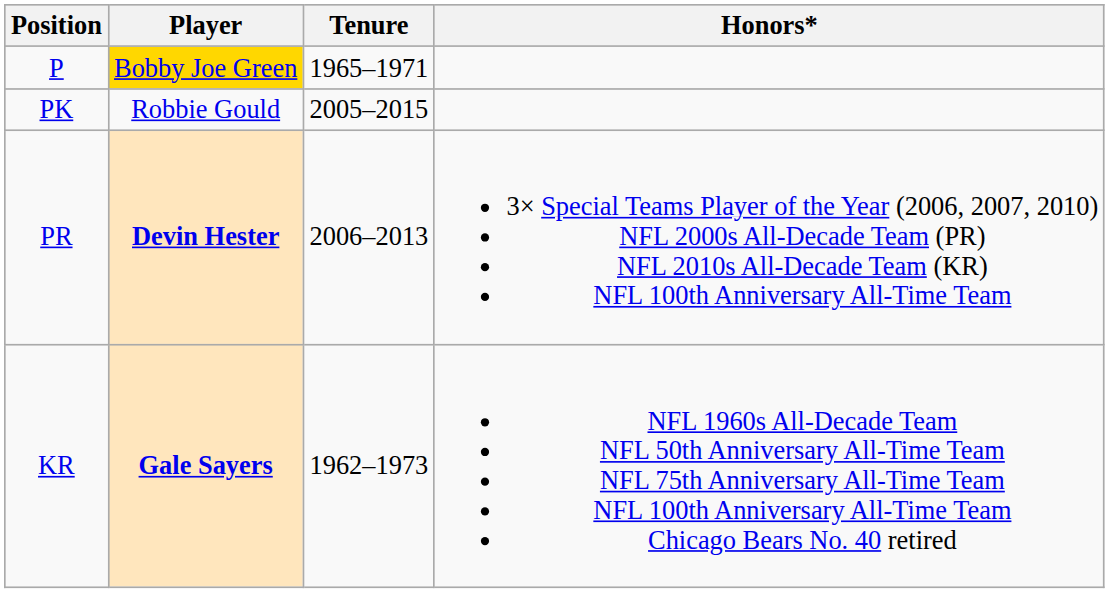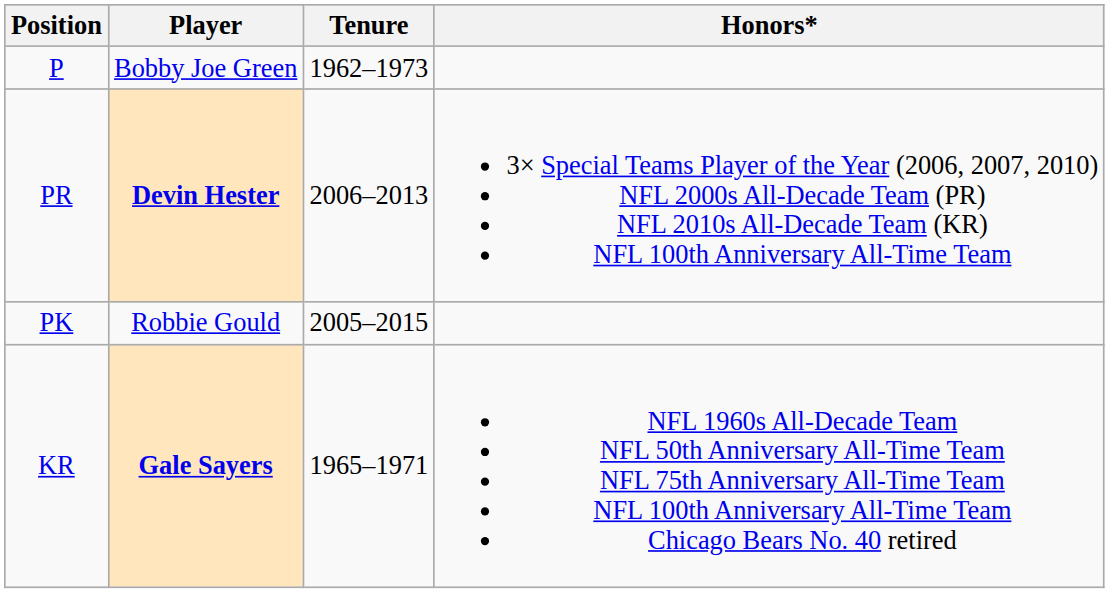P | Player: gold background -> no background
P | Tenure: 1965–1971 -> 1962–1973
rows swapped: PK <-> PR
KR | Tenure: 1962–1973 -> 1965–1971
